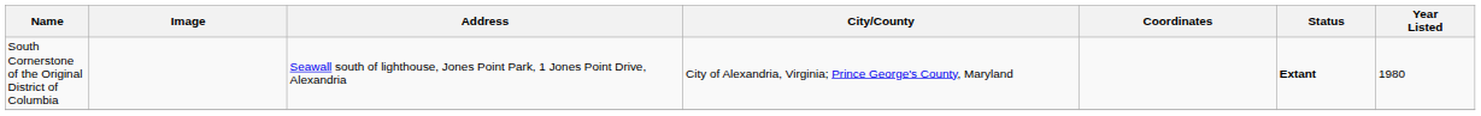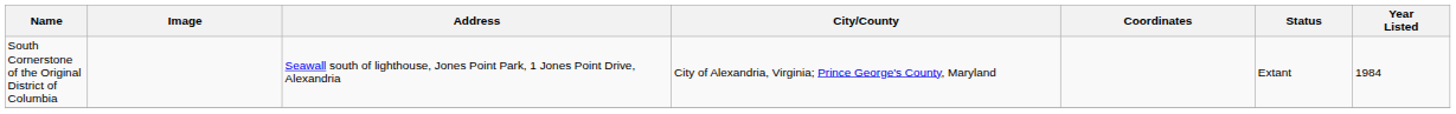South Cornerstone of the Original District of Columbia | Status: bold -> normal
South Cornerstone of the Original District of Columbia | Year Listed: 1980 -> 1984
